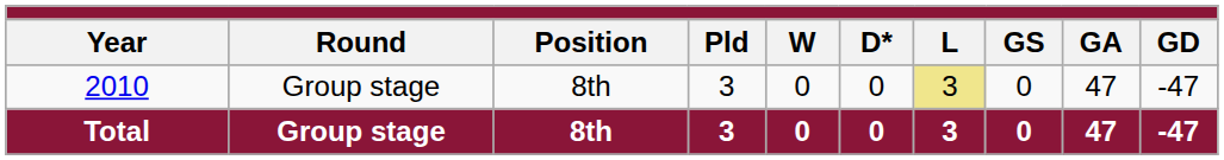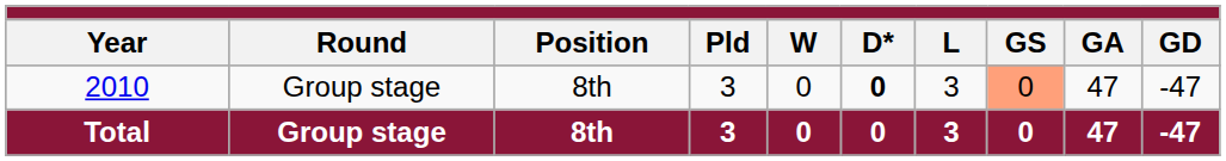2010 | D*: normal -> bold
2010 | L: khaki background -> no background
2010 | GS: no background -> lightsalmon background
